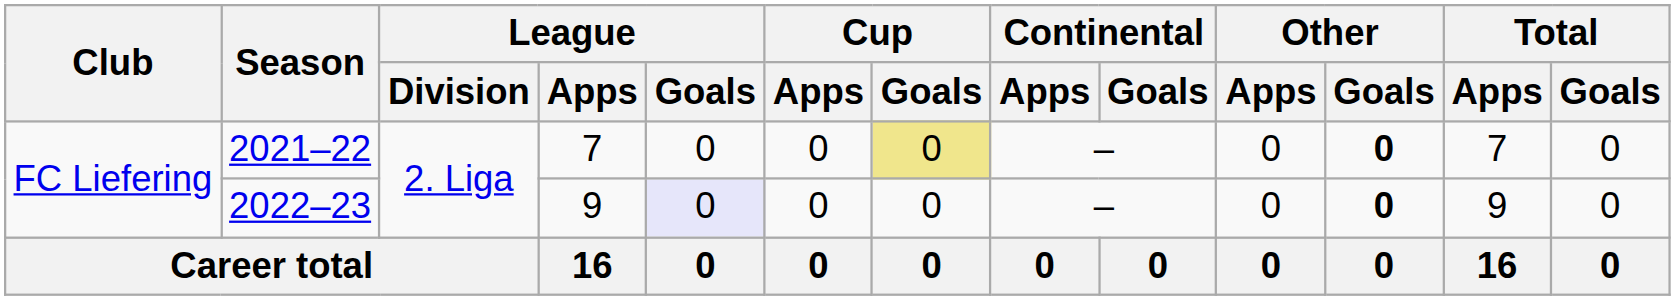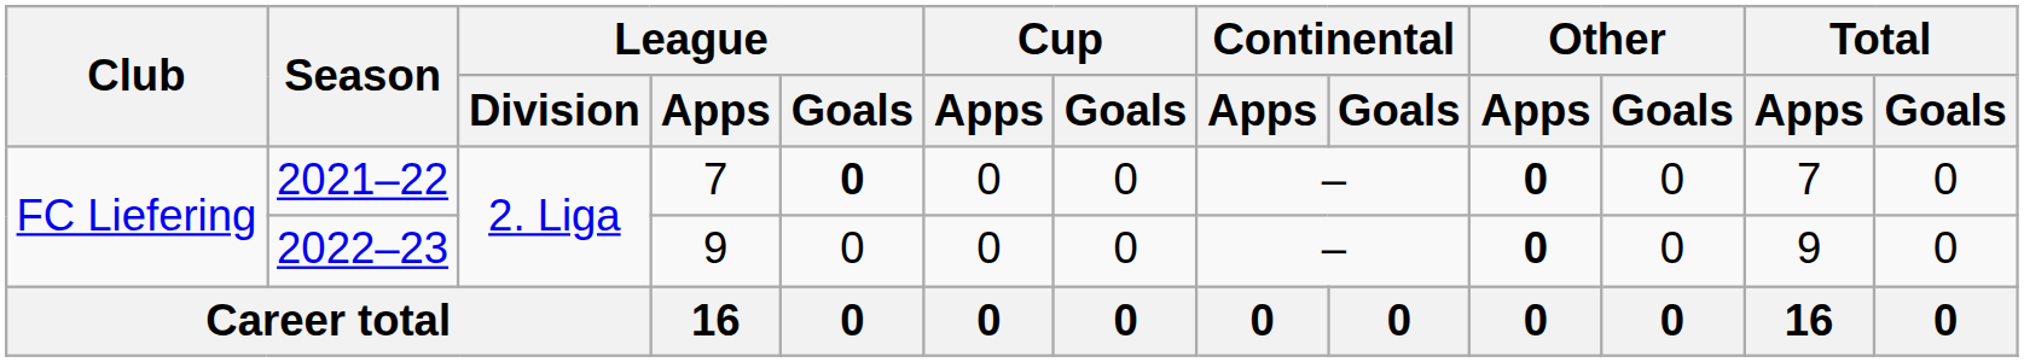2021–22 | League / Goals: normal -> bold
2021–22 | Cup / Goals: khaki background -> no background
2021–22 | Other / Apps: normal -> bold
2021–22 | Other / Goals: bold -> normal
2022–23 | League / Goals: lavender background -> no background
2022–23 | Other / Apps: normal -> bold
2022–23 | Other / Goals: bold -> normal
